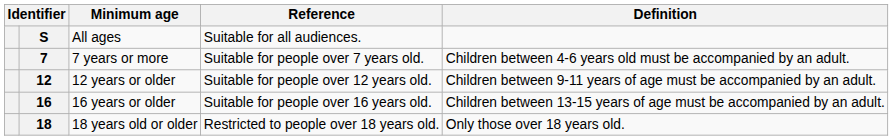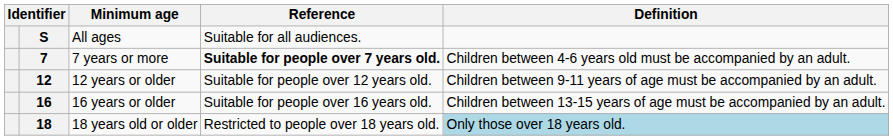7 | Reference: normal -> bold
18 | Definition: no background -> lightblue background
